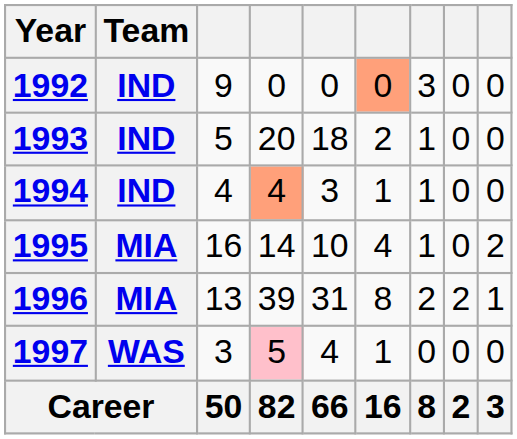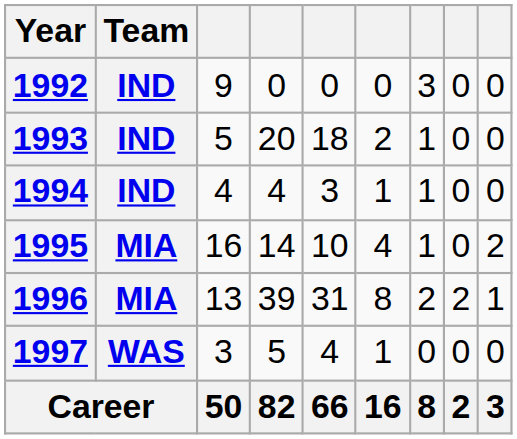1992 | column 6: lightsalmon background -> no background
1994 | column 4: lightsalmon background -> no background
1997 | column 4: pink background -> no background
